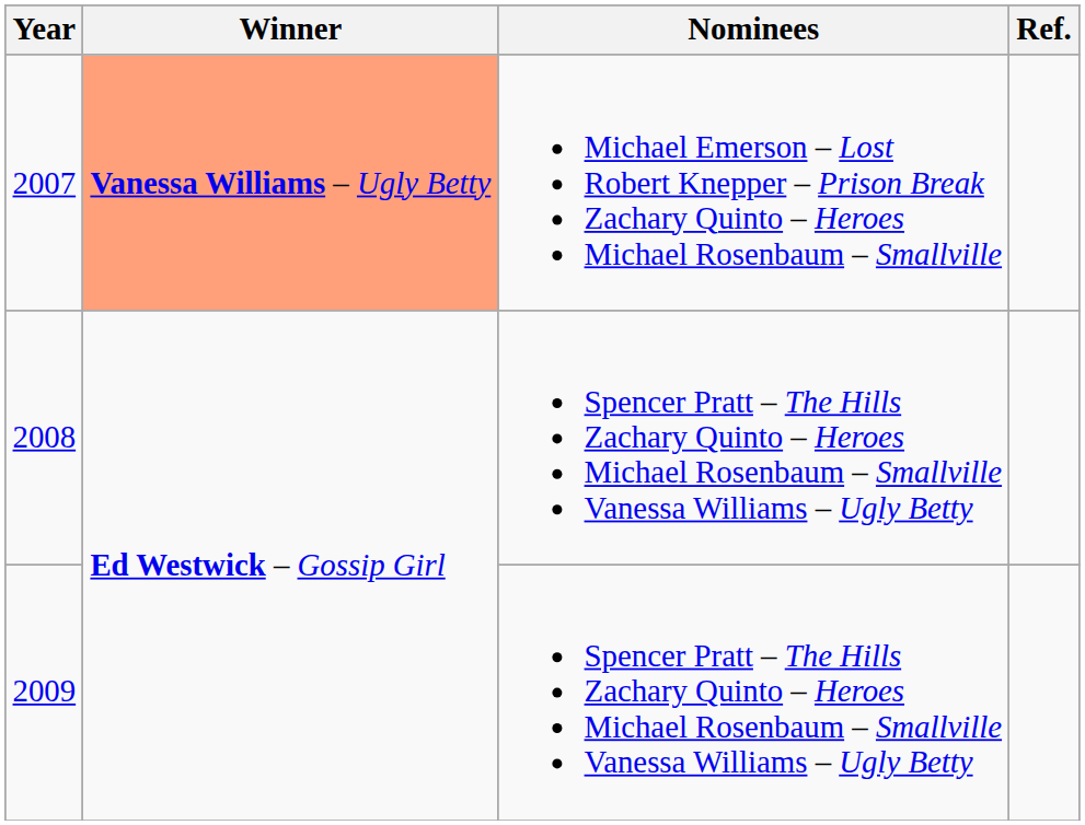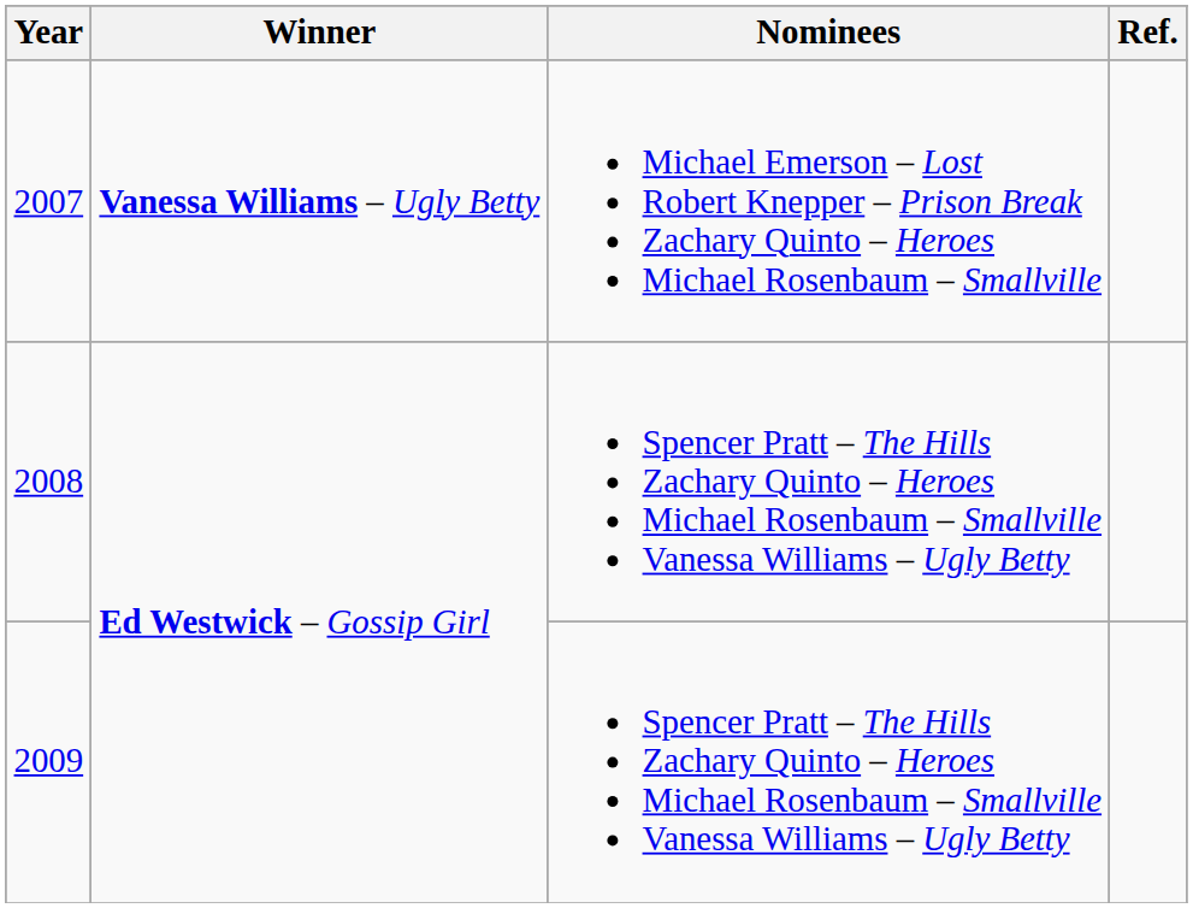2007 | Winner: lightsalmon background -> no background
